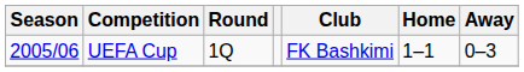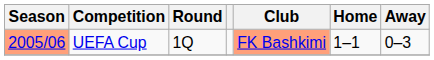UEFA Cup | Season: no background -> lightsalmon background
UEFA Cup | Club: no background -> lightsalmon background
